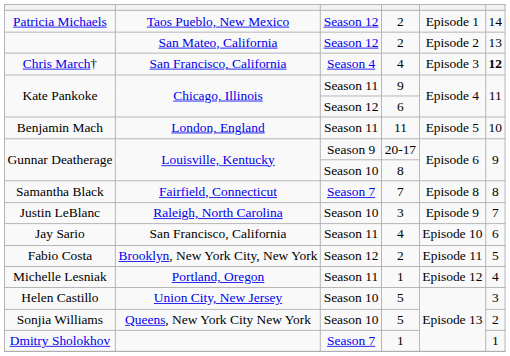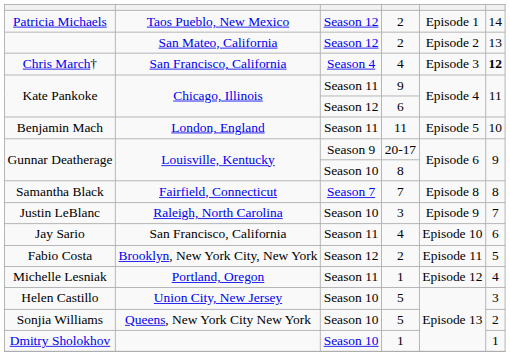Dmitry Sholokhov | column 3: Season 7 -> Season 10
